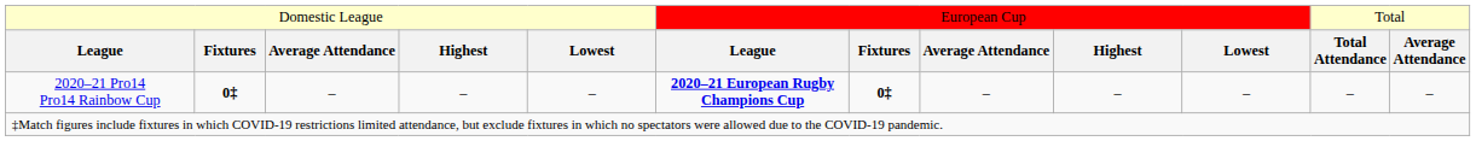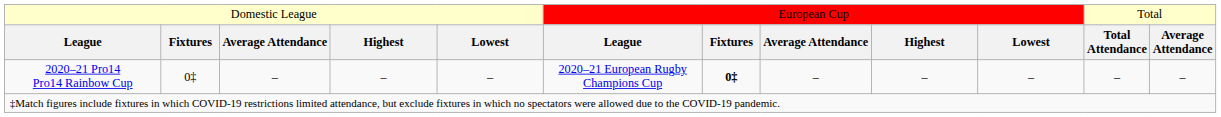2020–21 Pro14 Pro14 Rainbow Cup | column 2: bold -> normal
2020–21 Pro14 Pro14 Rainbow Cup | column 6: bold -> normal
